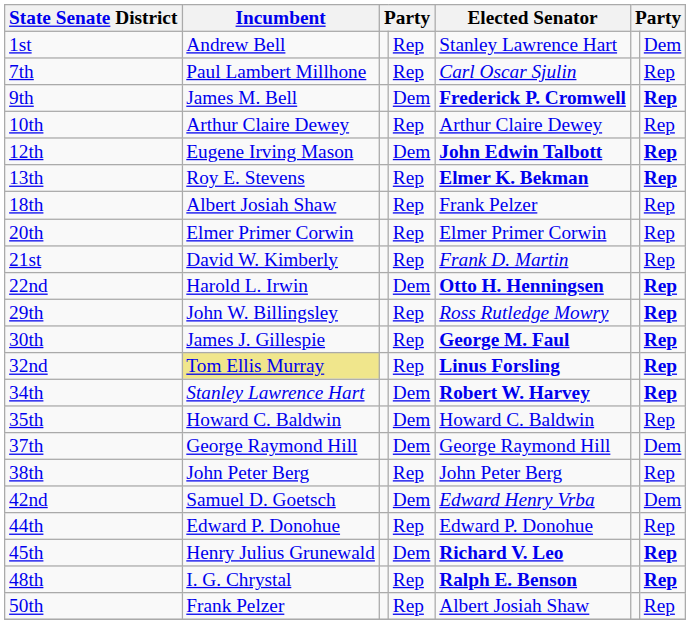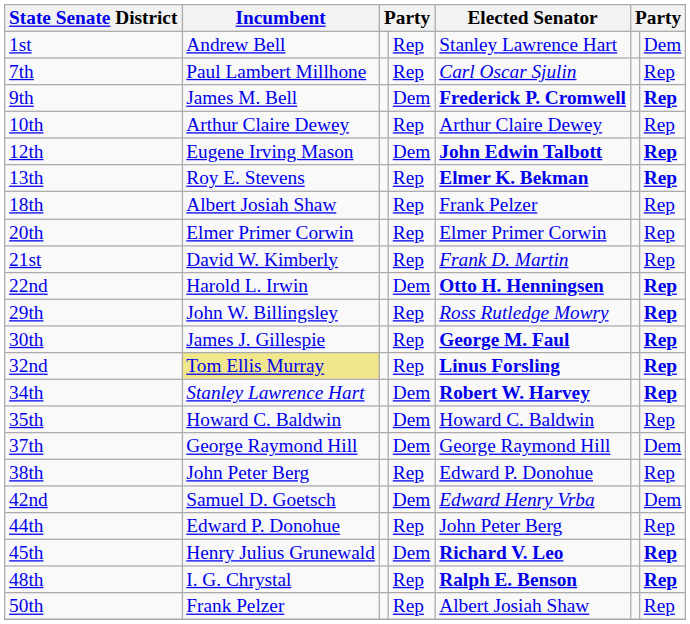38th | Elected Senator: John Peter Berg -> Edward P. Donohue
44th | Elected Senator: Edward P. Donohue -> John Peter Berg
